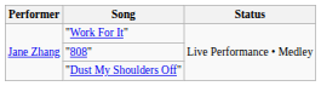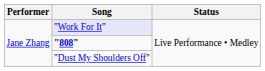"Work For It" | Song: no background -> lavender background
"808" | Song: normal -> bold
